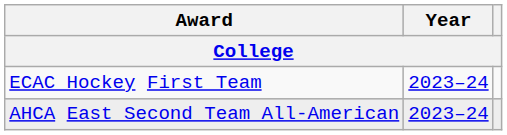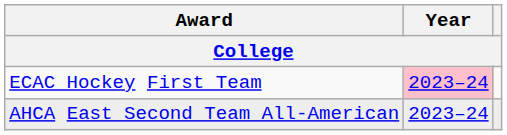ECAC Hockey First Team | Year: no background -> pink background
